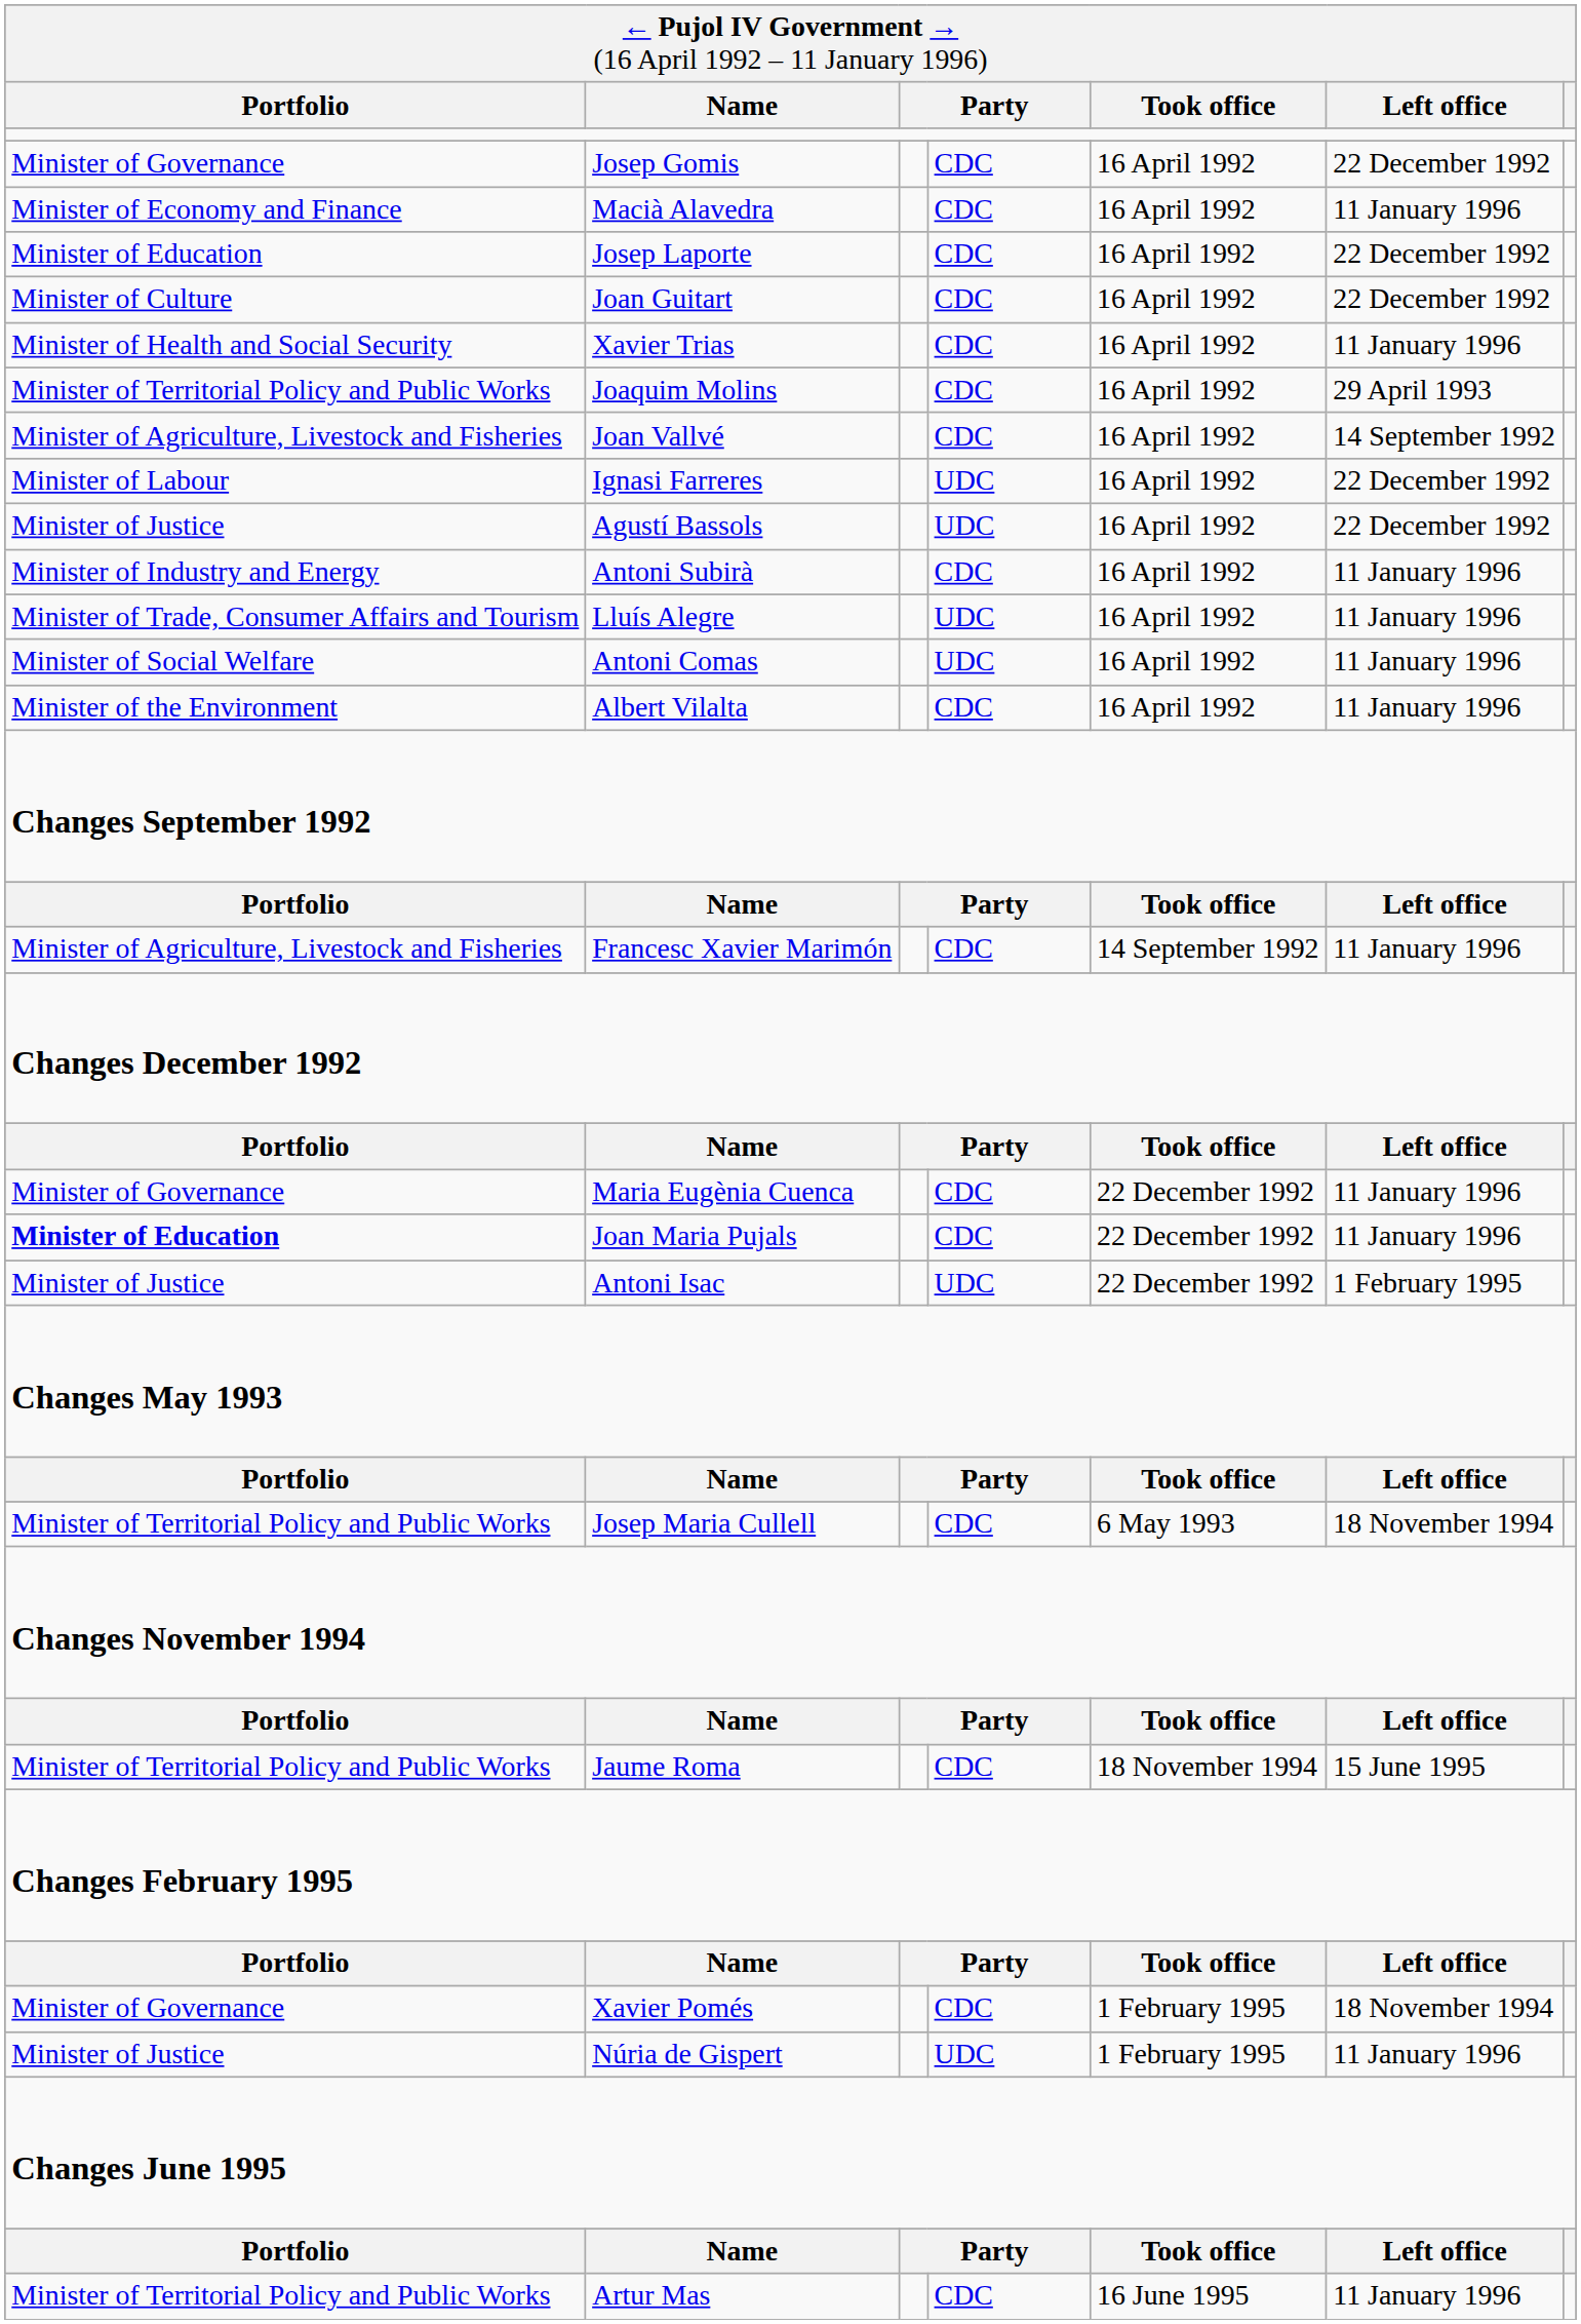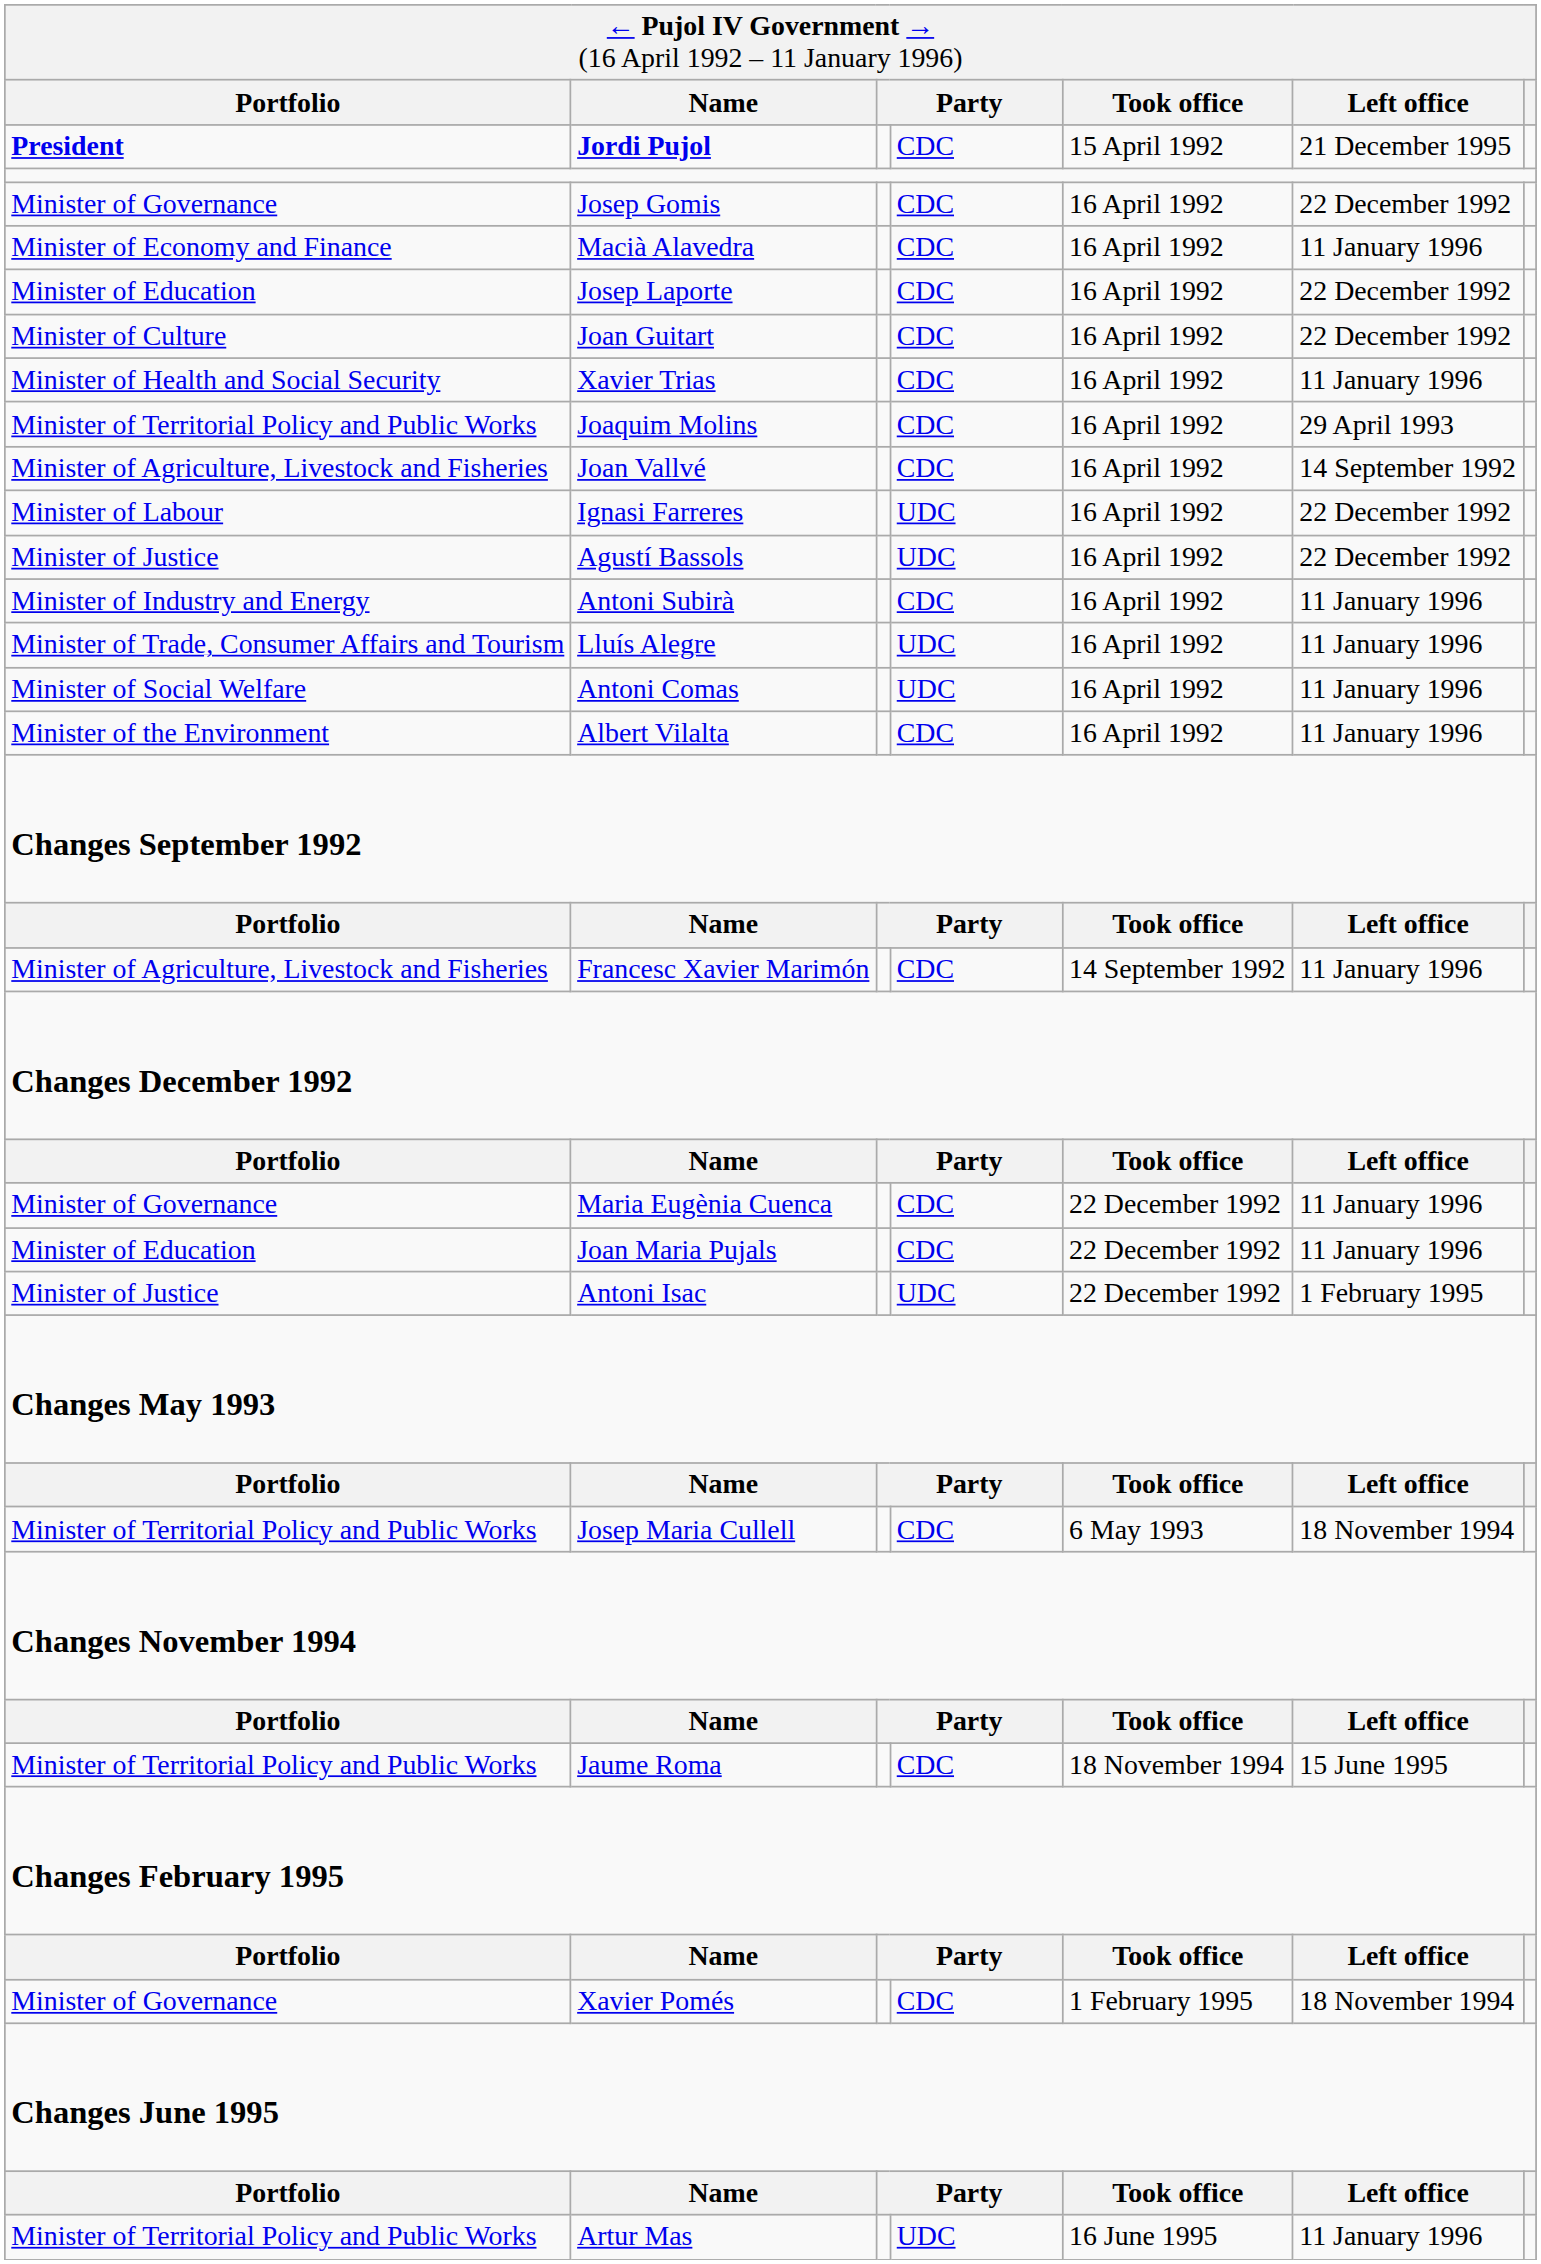+ row: President | Jordi Pujol | CDC | 15 April 1992 | 21 December 1995
Joan Maria Pujals | column 1: bold -> normal
- row: Minister of Justice | Núria de Gispert | UDC | 1 February 1995 | 11 January 1996
Artur Mas | column 4: CDC -> UDC
